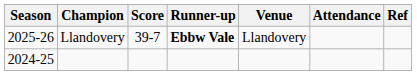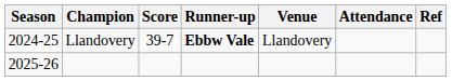row 2 | Season: 2025-26 -> 2024-25
row 3 | Season: 2024-25 -> 2025-26
